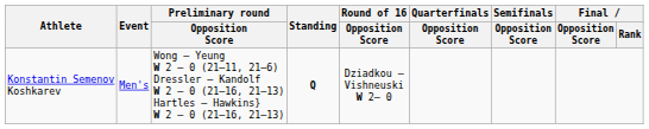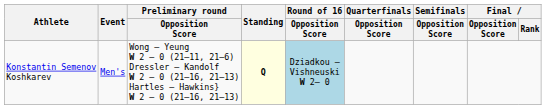Konstantin Semenov Koshkarev | Standing: no background -> lightyellow background
Konstantin Semenov Koshkarev | Round of 16 / Opposition Score: no background -> lightblue background
